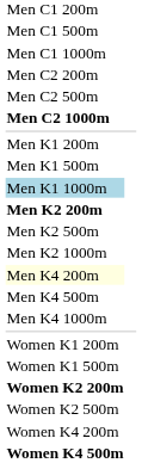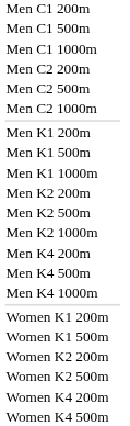Men C2 1000m | column 1: bold -> normal
Men K1 1000m | column 1: lightblue background -> no background
Men K2 200m | column 1: bold -> normal
Men K4 200m | column 1: lightyellow background -> no background
Women K2 200m | column 1: bold -> normal
Women K4 500m | column 1: bold -> normal
